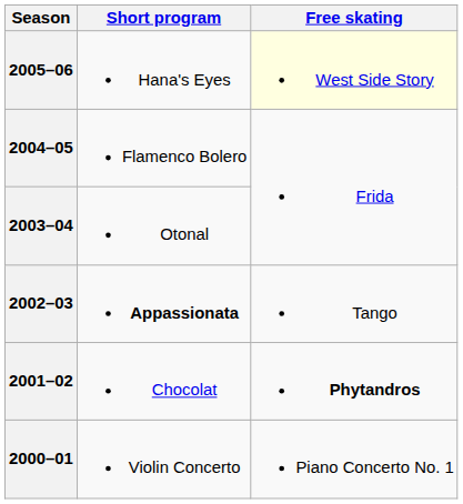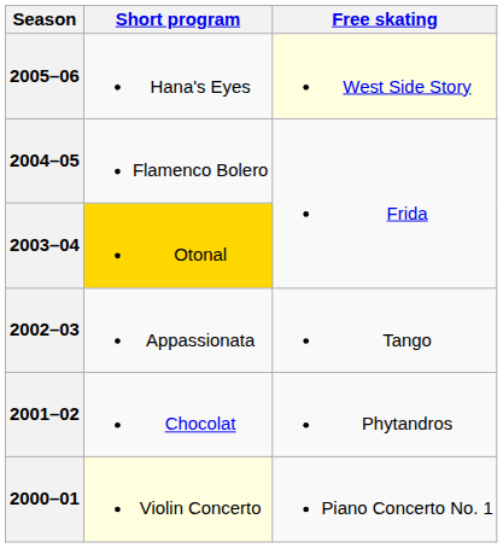2003–04 | Short program: no background -> gold background
2002–03 | Short program: bold -> normal
2001–02 | Free skating: bold -> normal
2000–01 | Short program: no background -> lightyellow background
